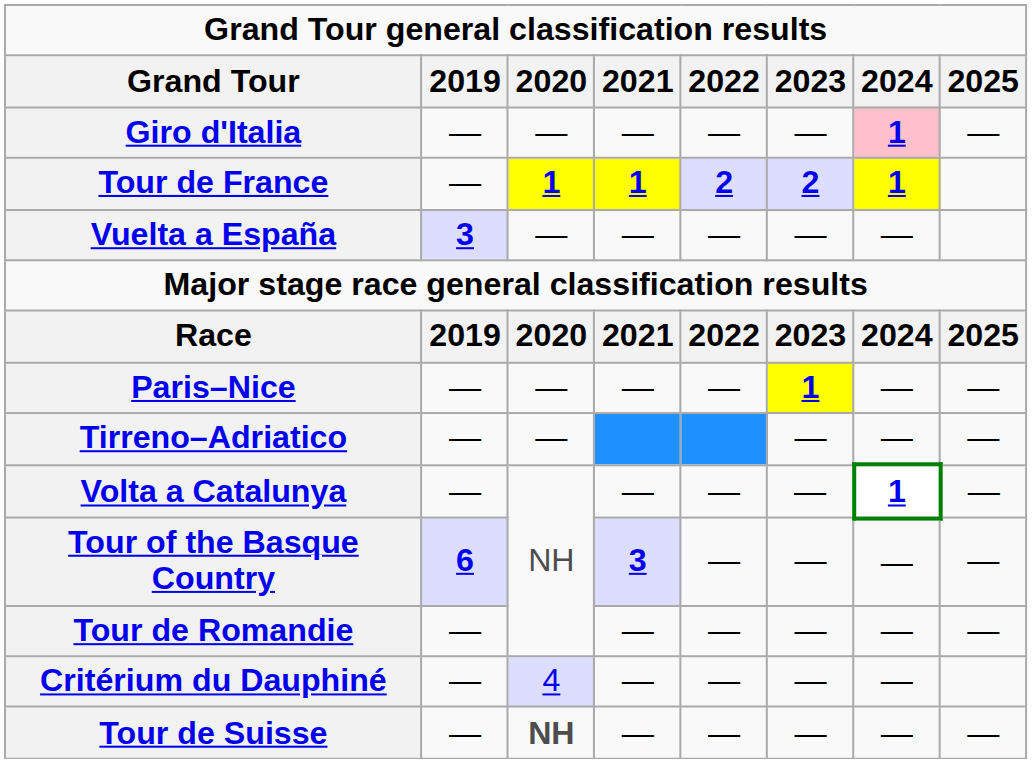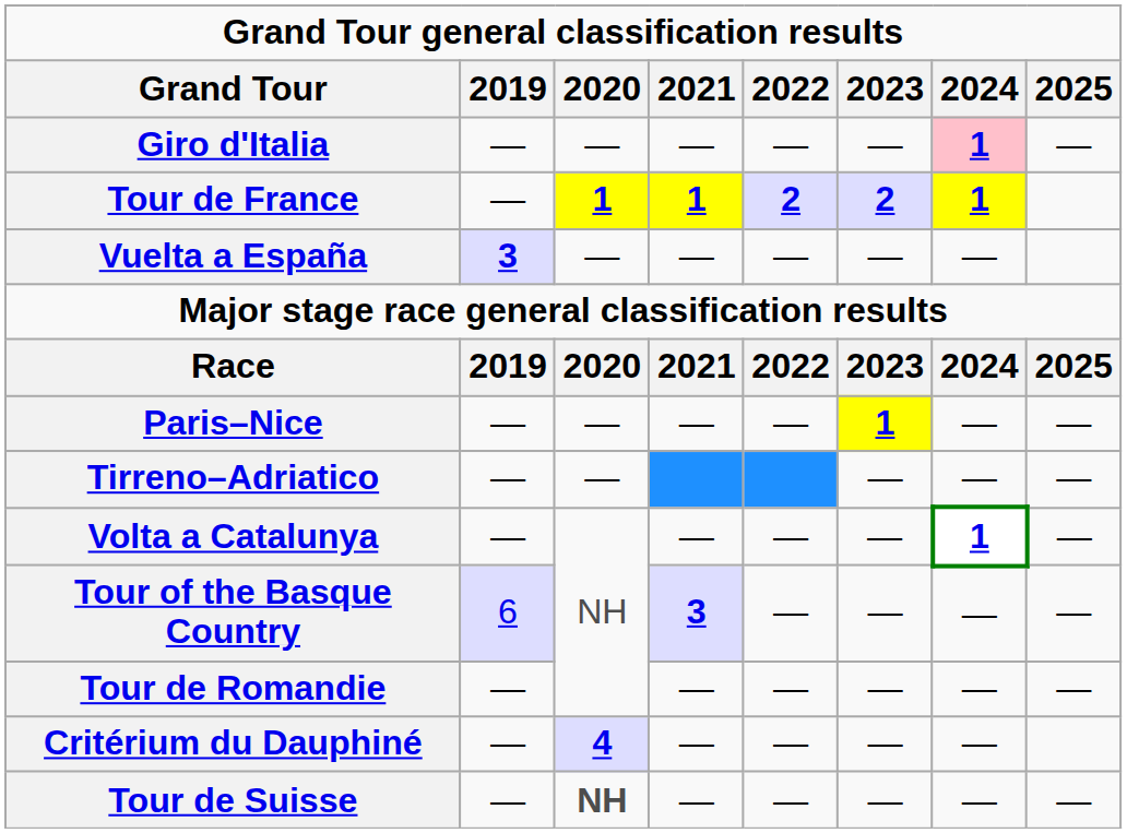Tour of the Basque Country | 2019: bold -> normal
Critérium du Dauphiné | 2020: normal -> bold
